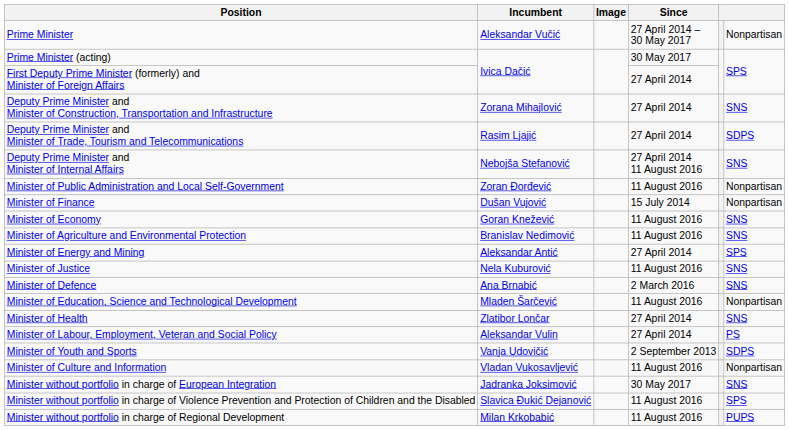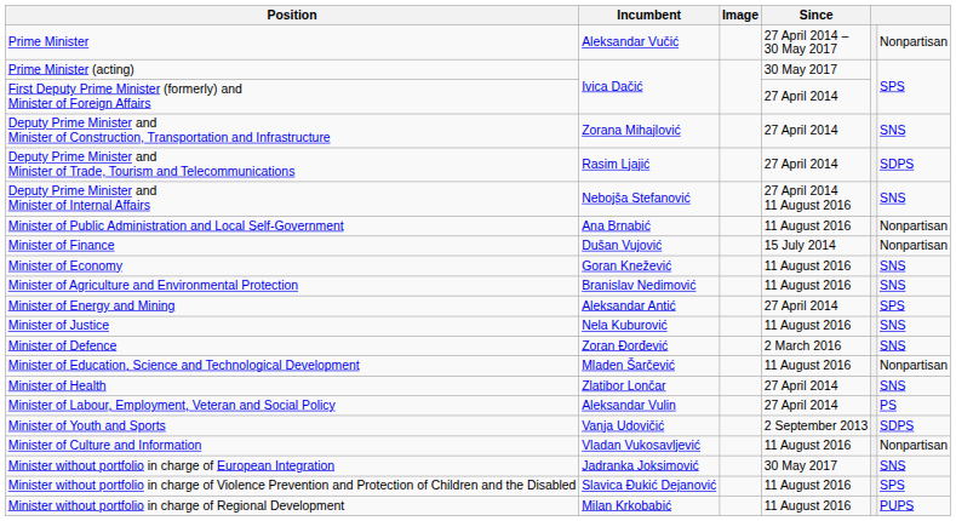Minister of Public Administration and Local Self-Government | Incumbent: Zoran Đorđević -> Ana Brnabić
Minister of Defence | Incumbent: Ana Brnabić -> Zoran Đorđević
